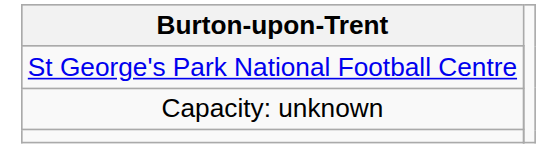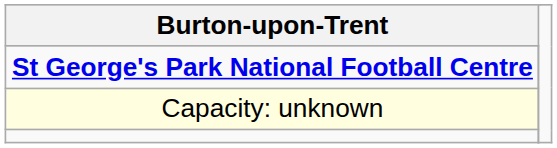St George's Park National Football Centre | column 1: normal -> bold
Capacity: unknown | column 1: no background -> lightyellow background
